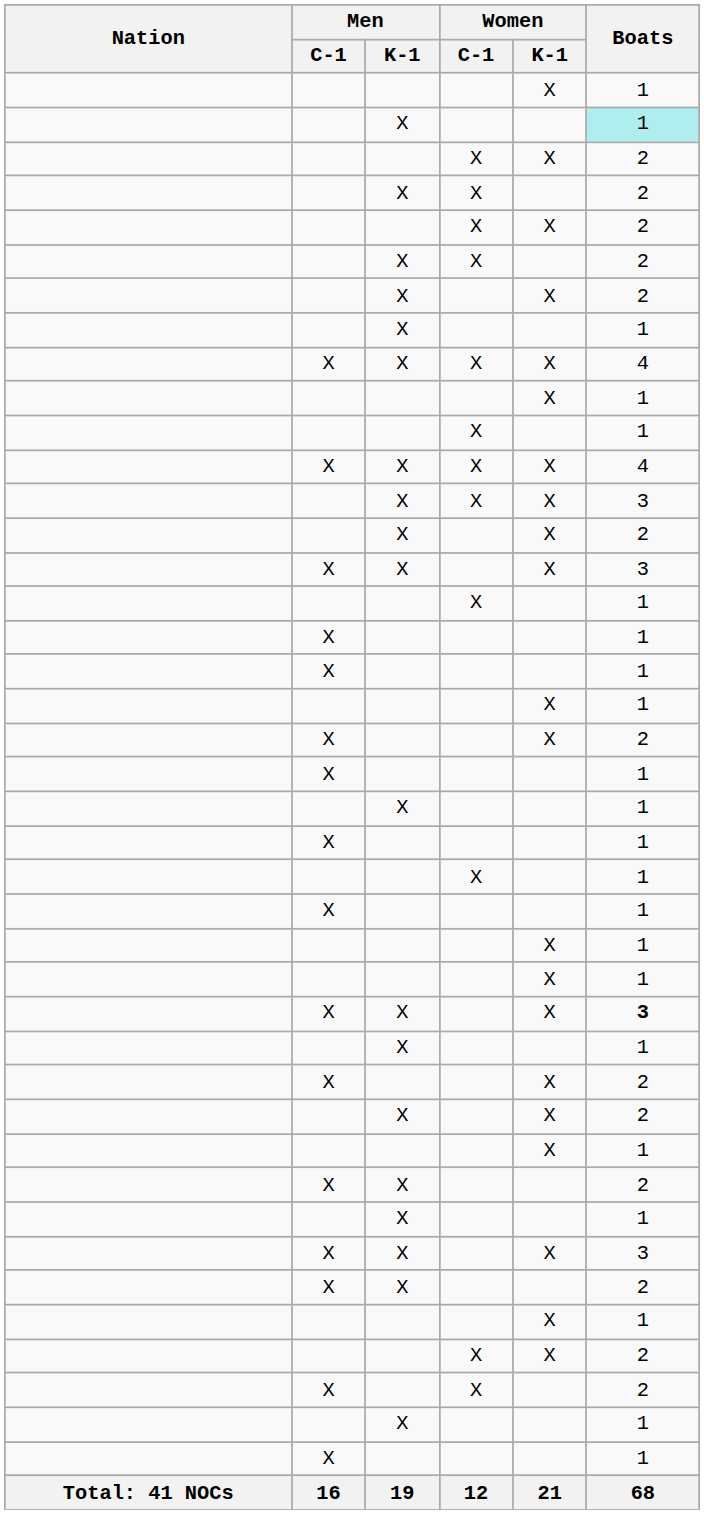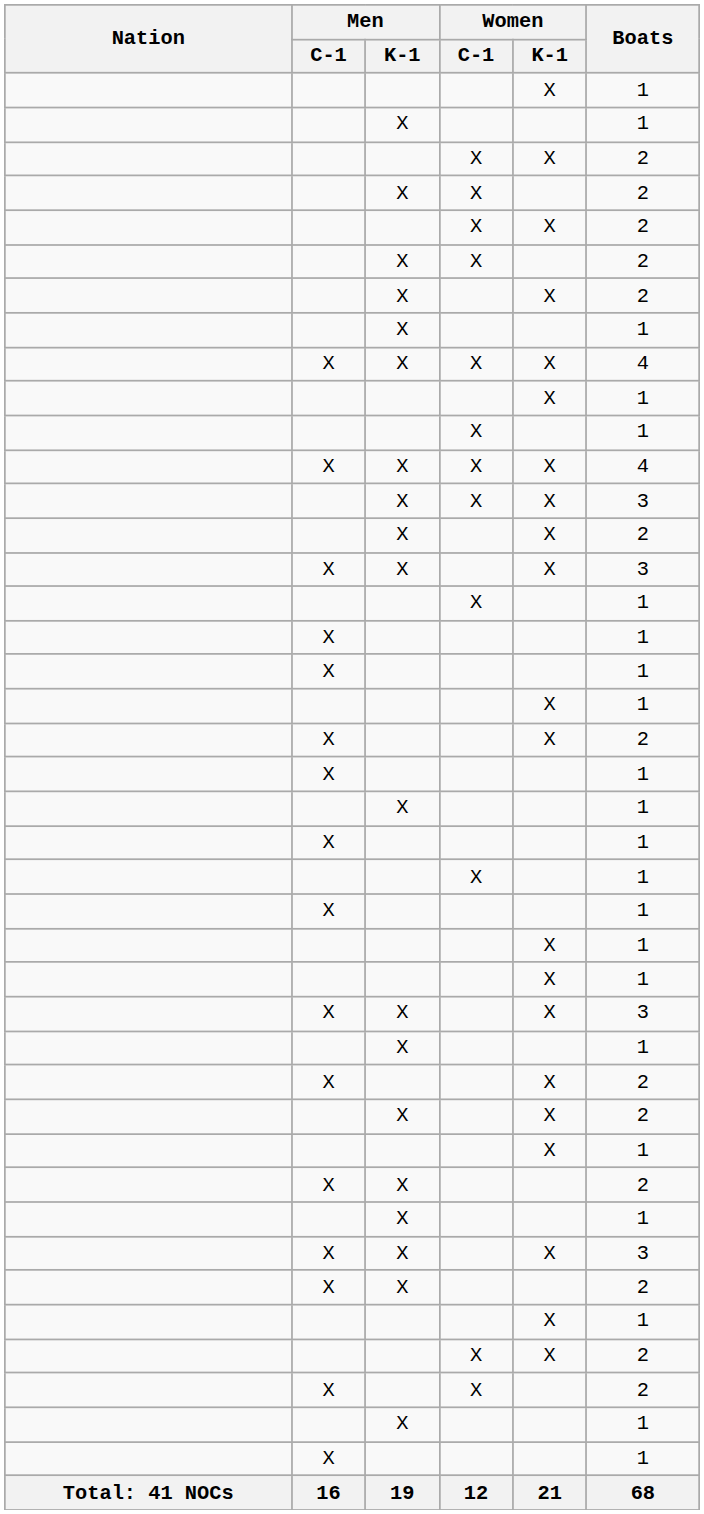row 4 | Boats: paleturquoise background -> no background
row 30 | Boats: bold -> normal
